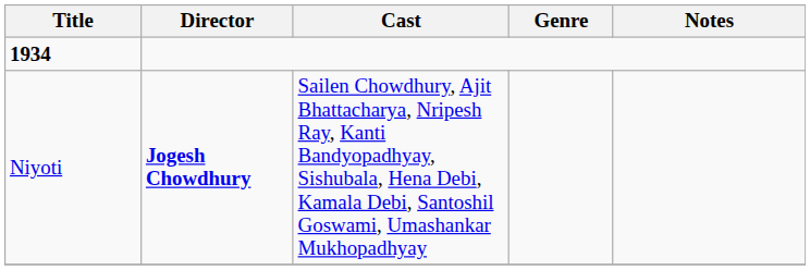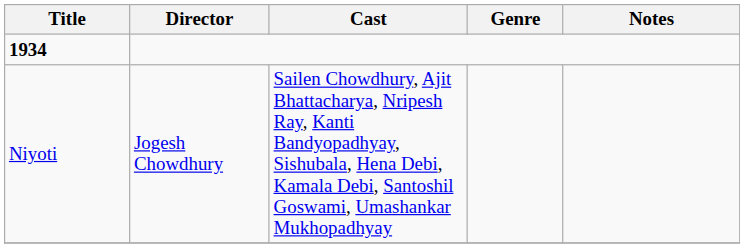Niyoti | Director: bold -> normal
